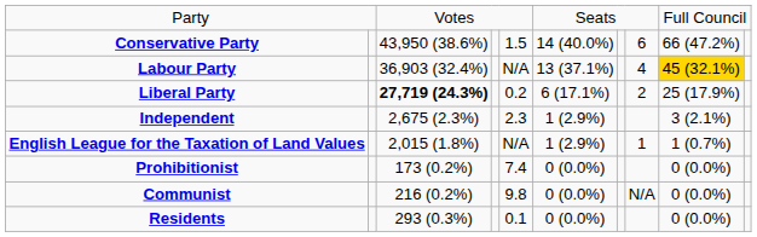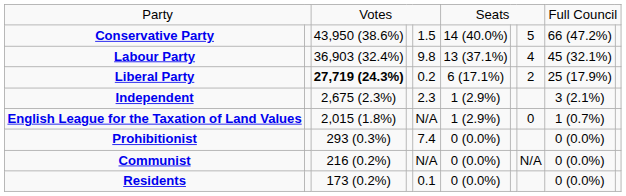Conservative Party | column 8: 6 -> 5
Labour Party | column 5: N/A -> 9.8
Labour Party | column 9: gold background -> no background
English League for the Taxation of Land Values | column 8: 1 -> 0
Prohibitionist | column 3: 173 (0.2%) -> 293 (0.3%)
Communist | column 5: 9.8 -> N/A
Residents | column 3: 293 (0.3%) -> 173 (0.2%)
